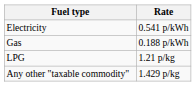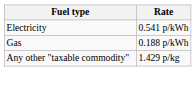- row: LPG | 1.21 p/kg
